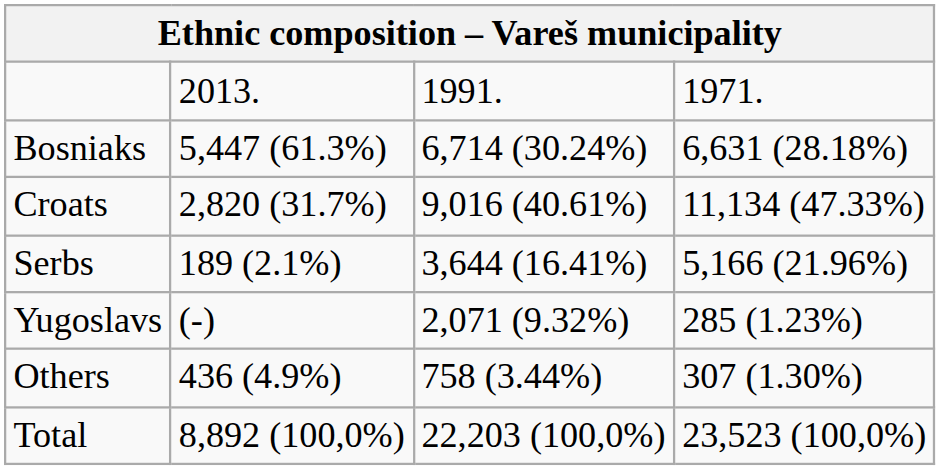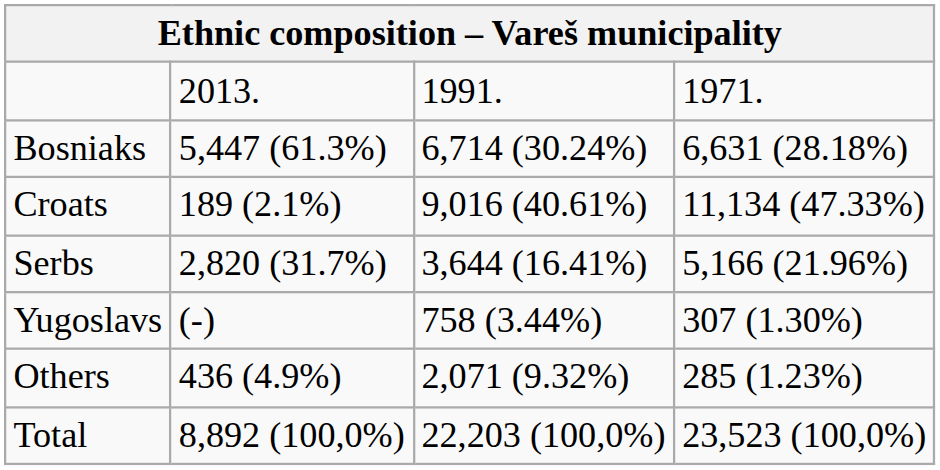Croats | column 2: 2,820 (31.7%) -> 189 (2.1%)
Serbs | column 2: 189 (2.1%) -> 2,820 (31.7%)
Yugoslavs | column 3: 2,071 (9.32%) -> 758 (3.44%)
Yugoslavs | column 4: 285 (1.23%) -> 307 (1.30%)
Others | column 3: 758 (3.44%) -> 2,071 (9.32%)
Others | column 4: 307 (1.30%) -> 285 (1.23%)
